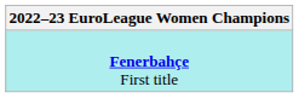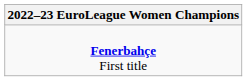row 2 | column 1: paleturquoise background -> no background
